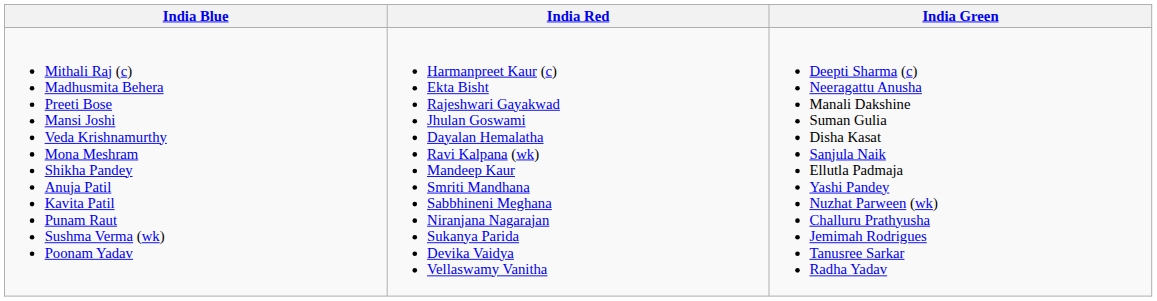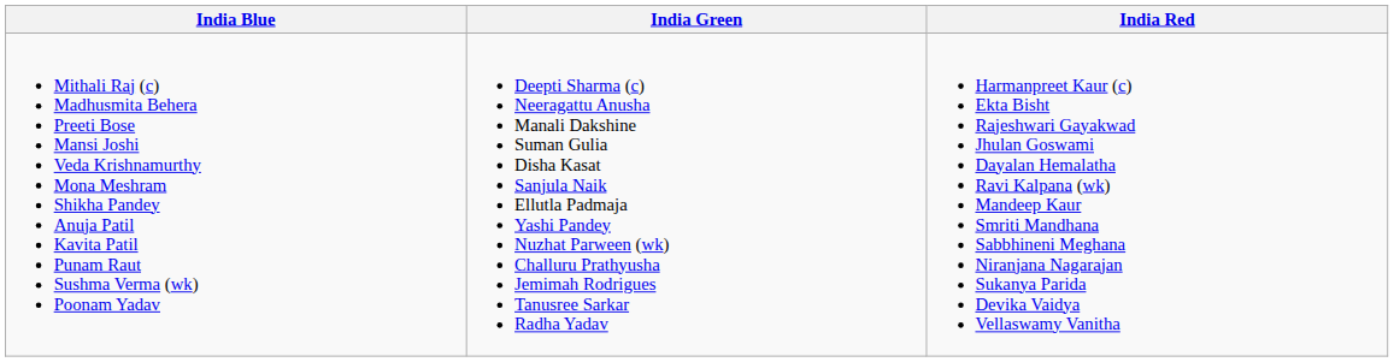columns swapped: India Green <-> India Red
